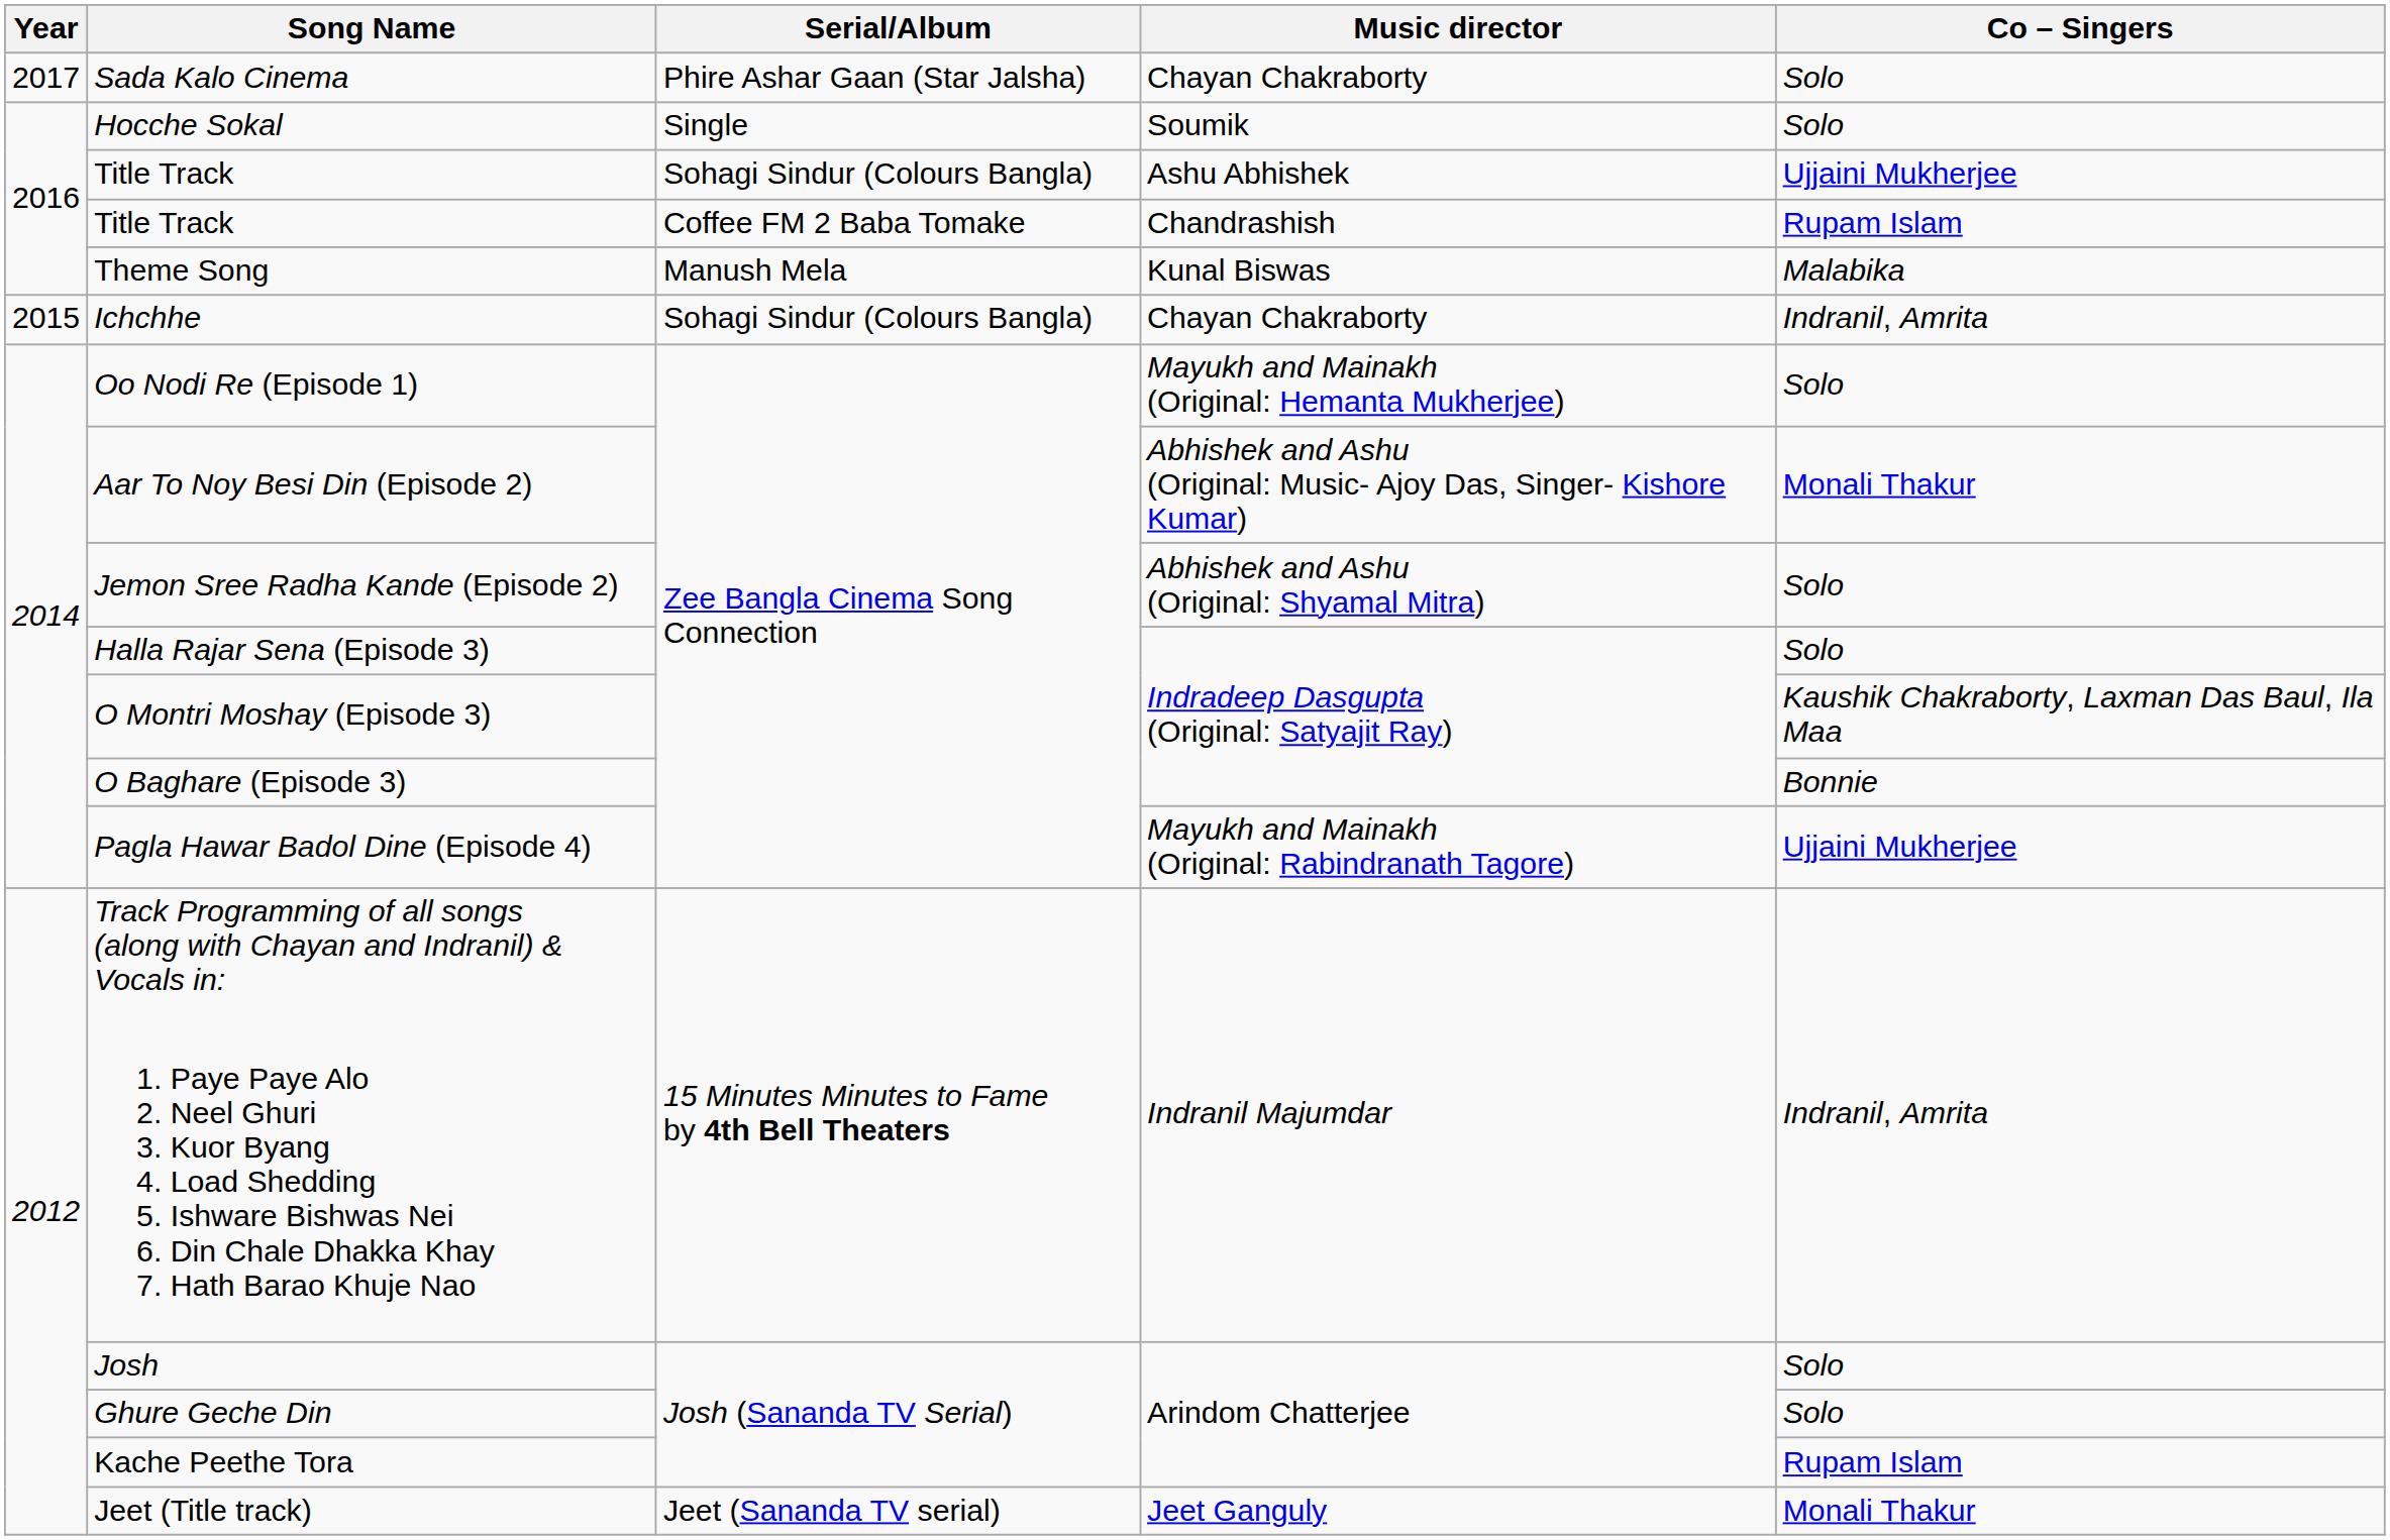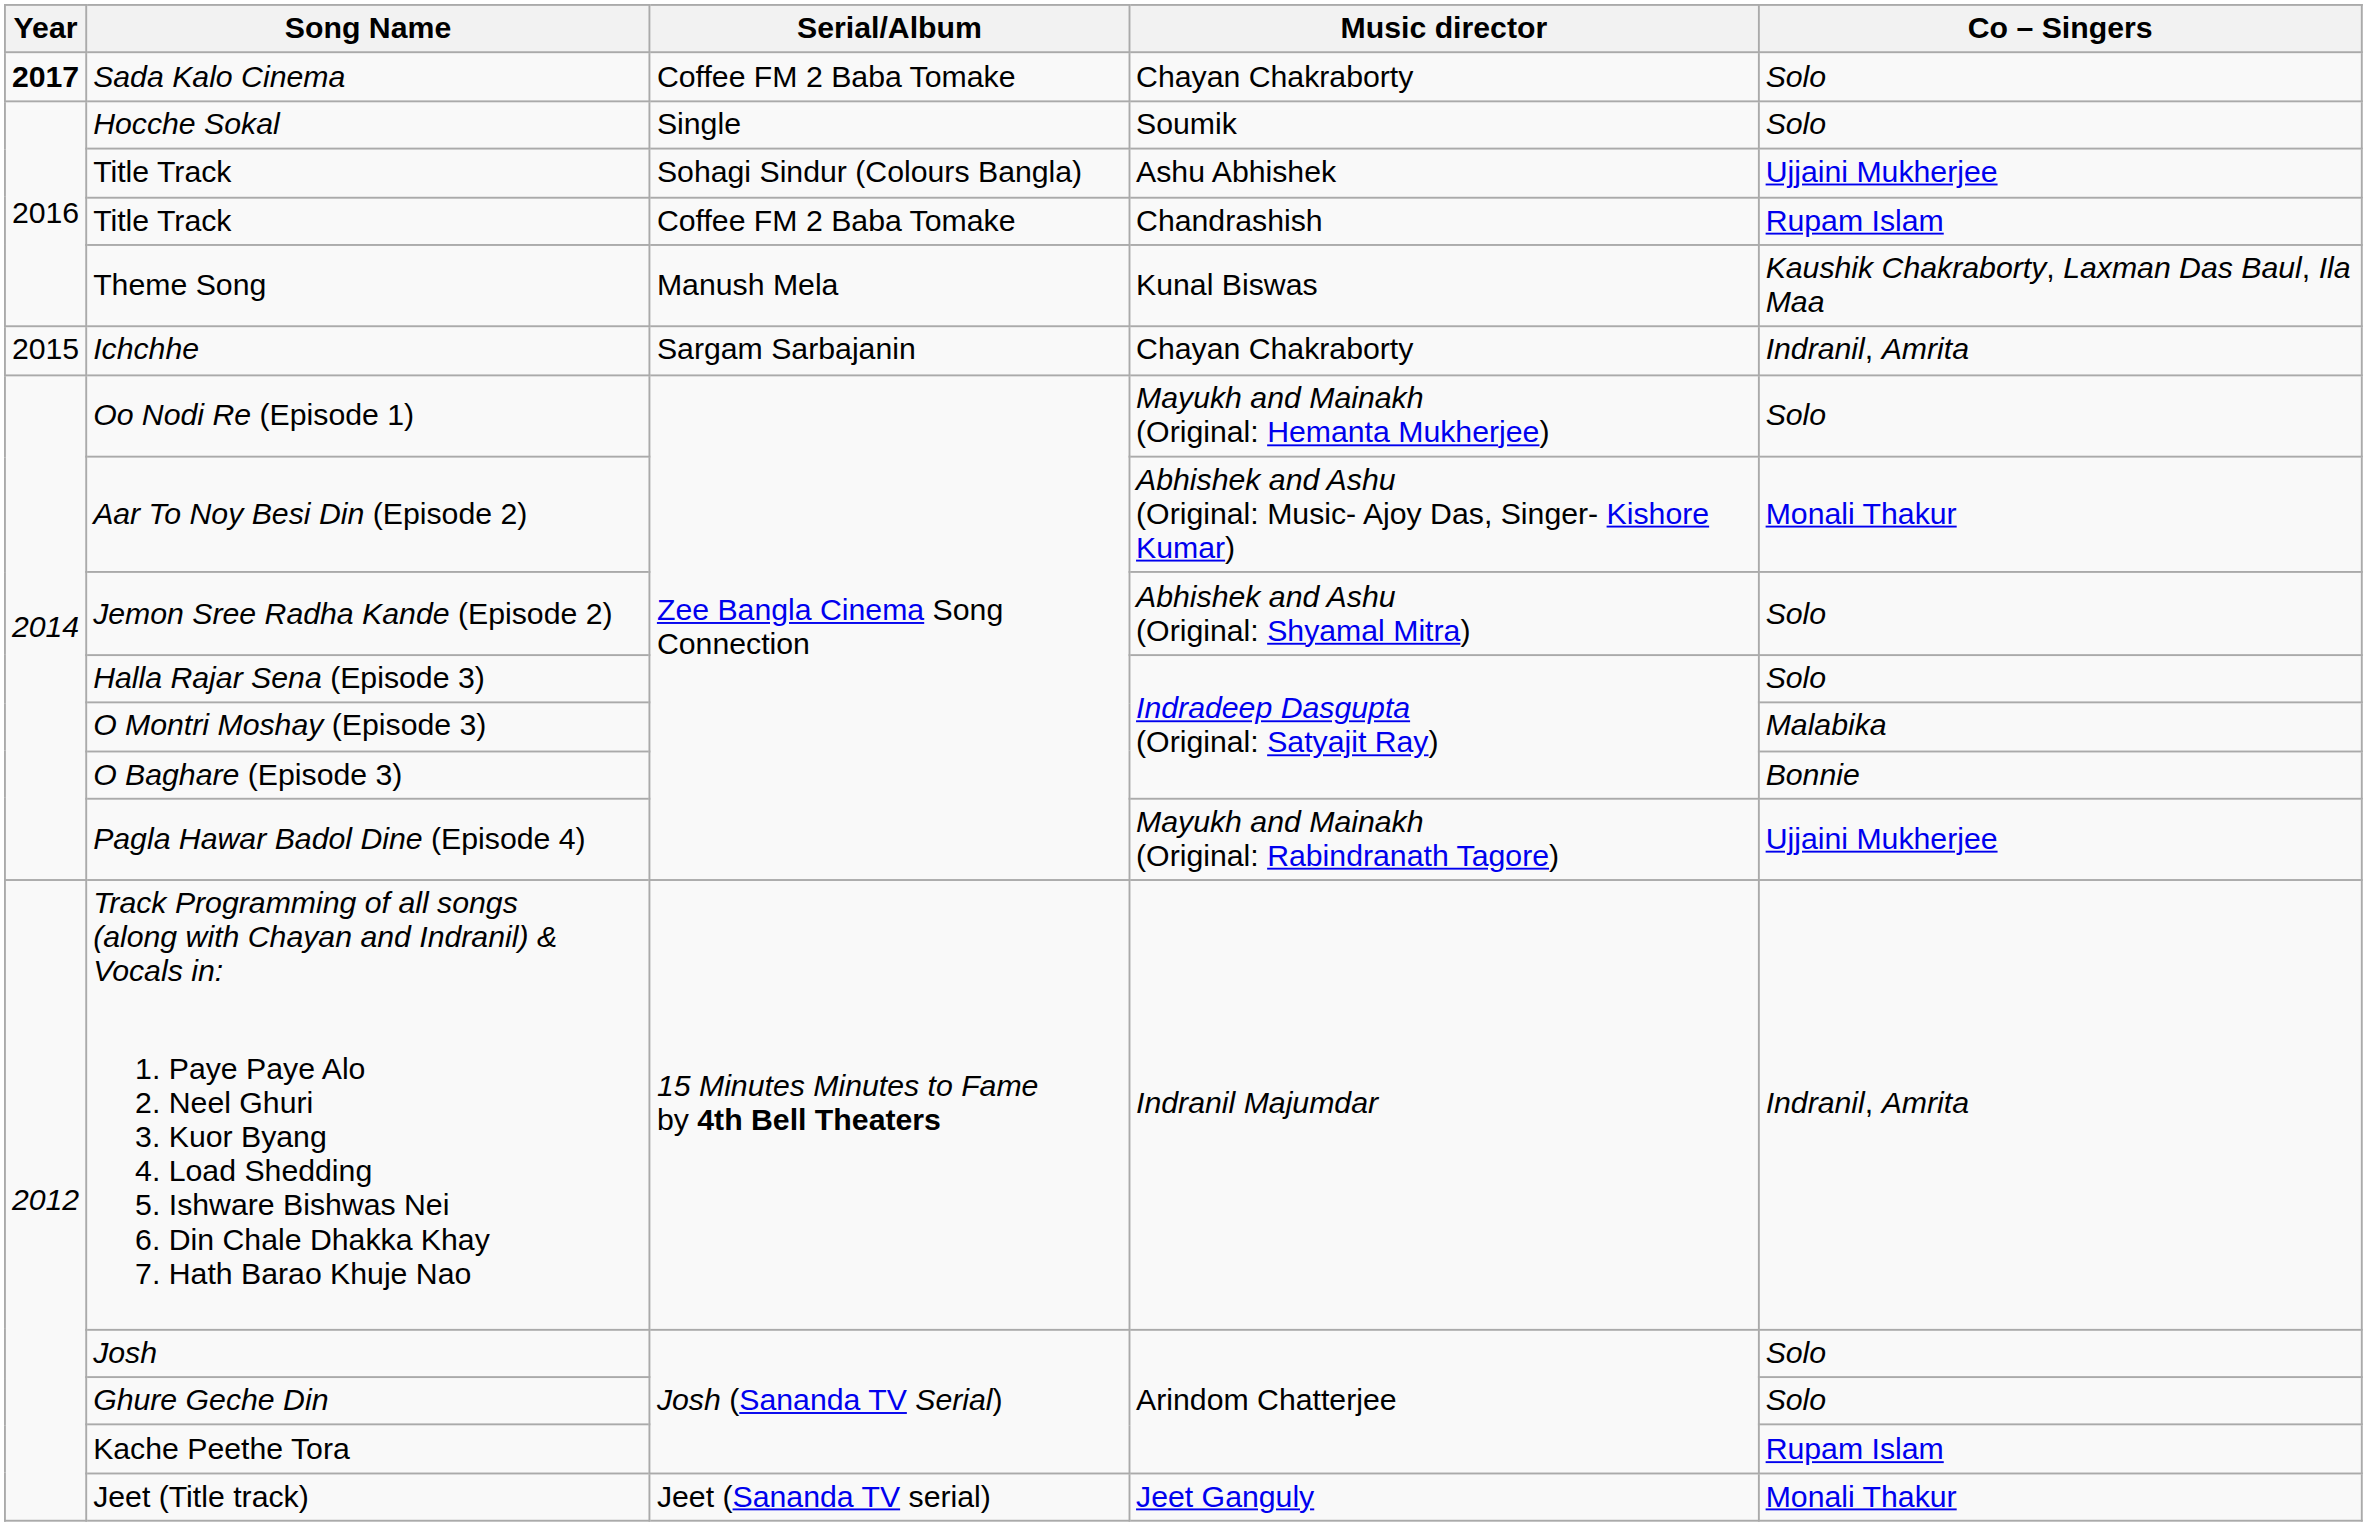Sada Kalo Cinema | Year: normal -> bold
Sada Kalo Cinema | Serial/Album: Phire Ashar Gaan (Star Jalsha) -> Coffee FM 2 Baba Tomake
Theme Song | Co – Singers: Malabika -> Kaushik Chakraborty, Laxman Das Baul, Ila Maa
Ichchhe | Serial/Album: Sohagi Sindur (Colours Bangla) -> Sargam Sarbajanin
O Montri Moshay (Episode 3) | Co – Singers: Kaushik Chakraborty, Laxman Das Baul, Ila Maa -> Malabika
